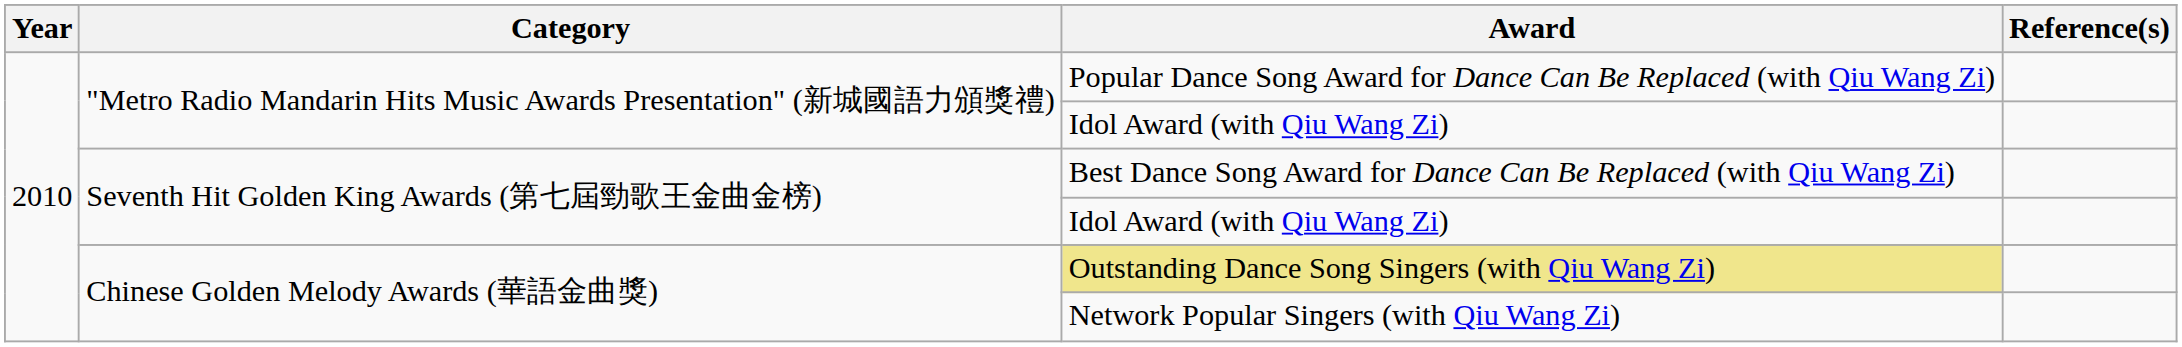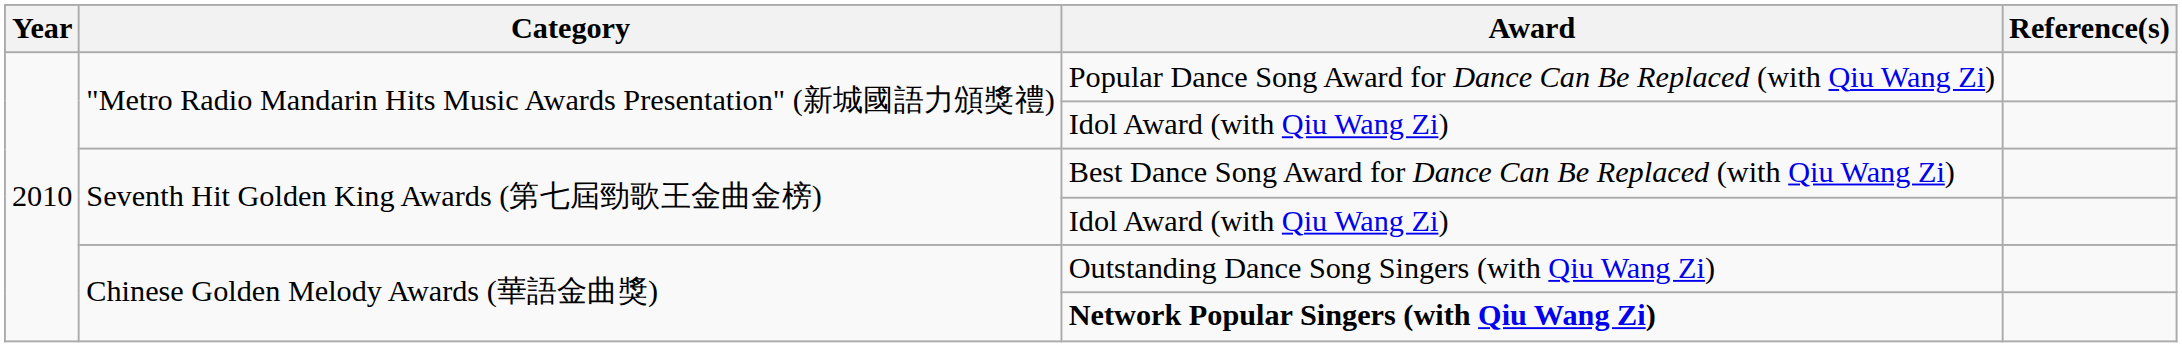Outstanding Dance Song Singers (with Qiu Wang Zi) | Award: khaki background -> no background
Network Popular Singers (with Qiu Wang Zi) | Award: normal -> bold
